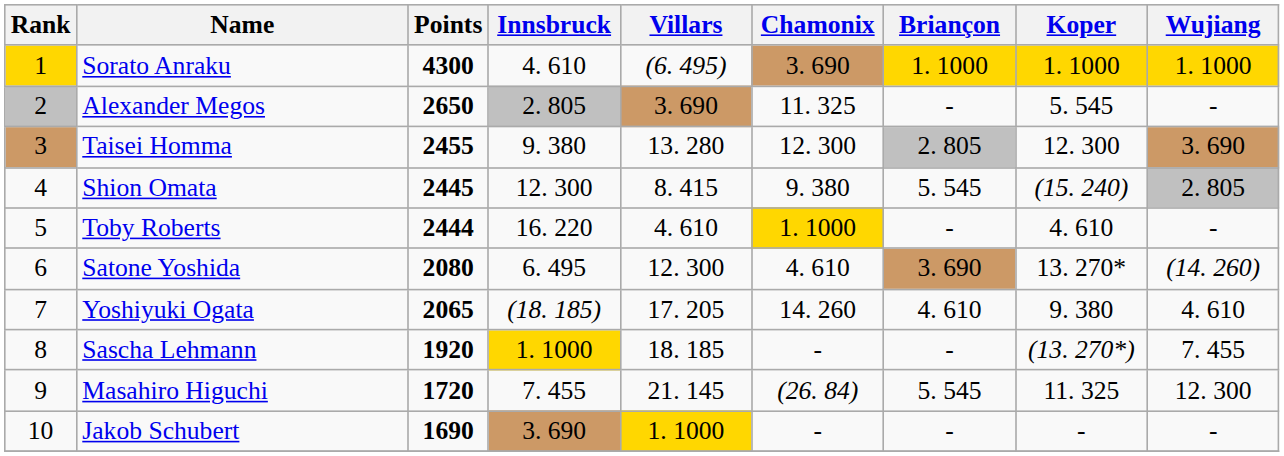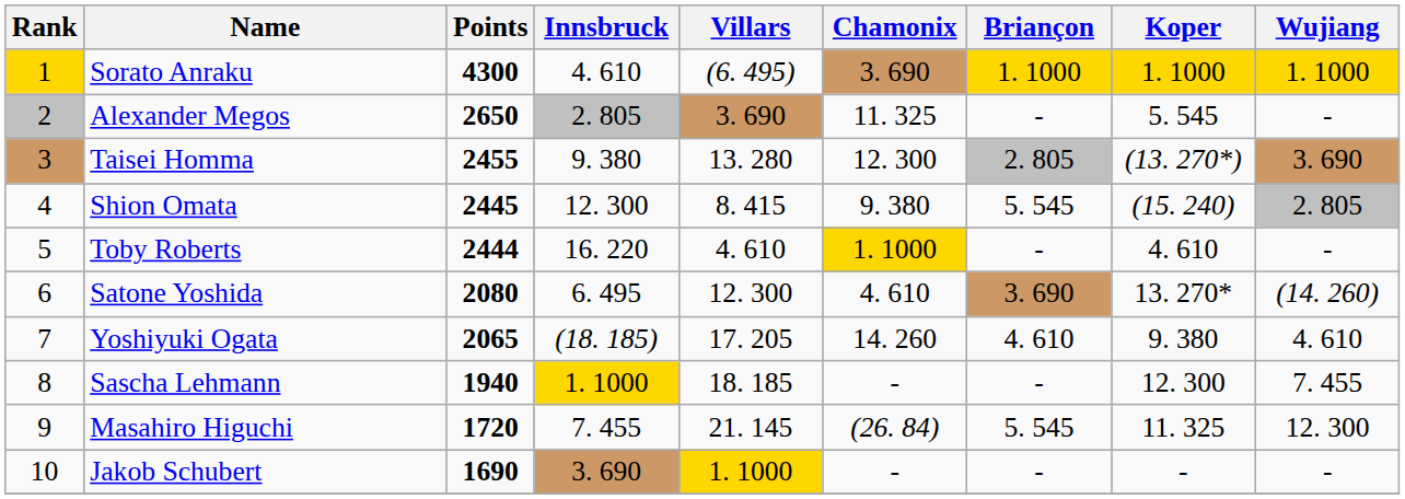Taisei Homma | Koper: 12. 300 -> (13. 270*)
Sascha Lehmann | Points: 1920 -> 1940
Sascha Lehmann | Koper: (13. 270*) -> 12. 300
